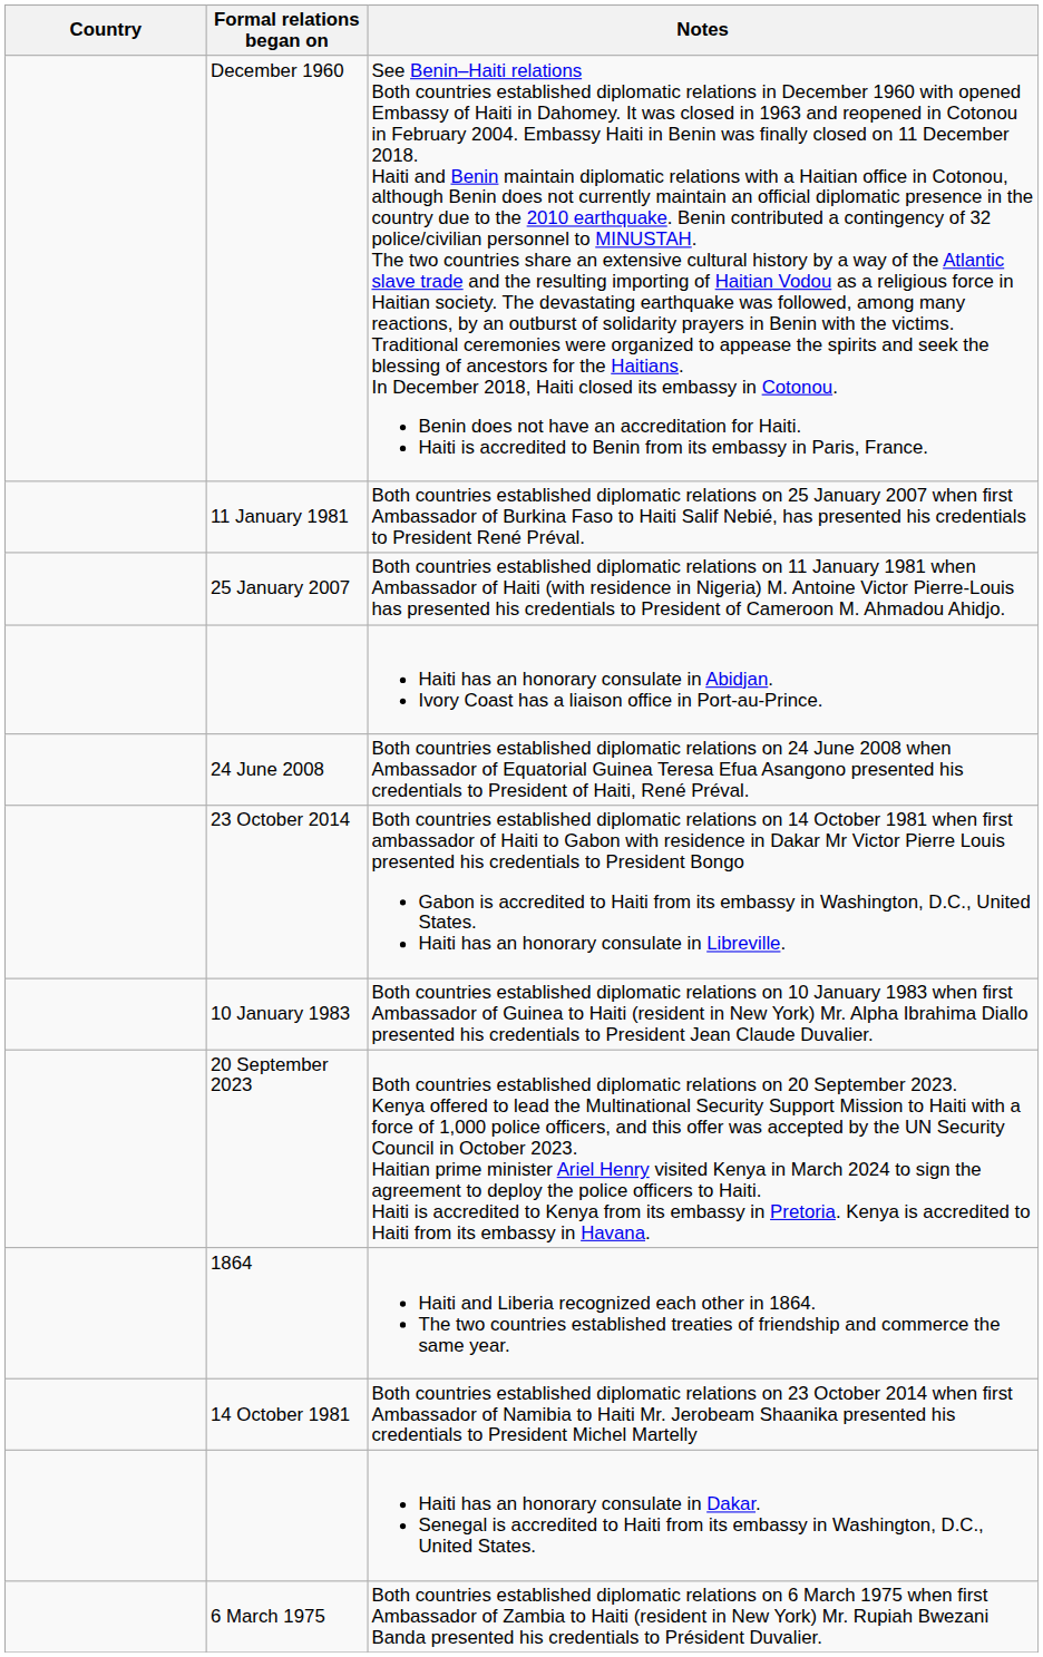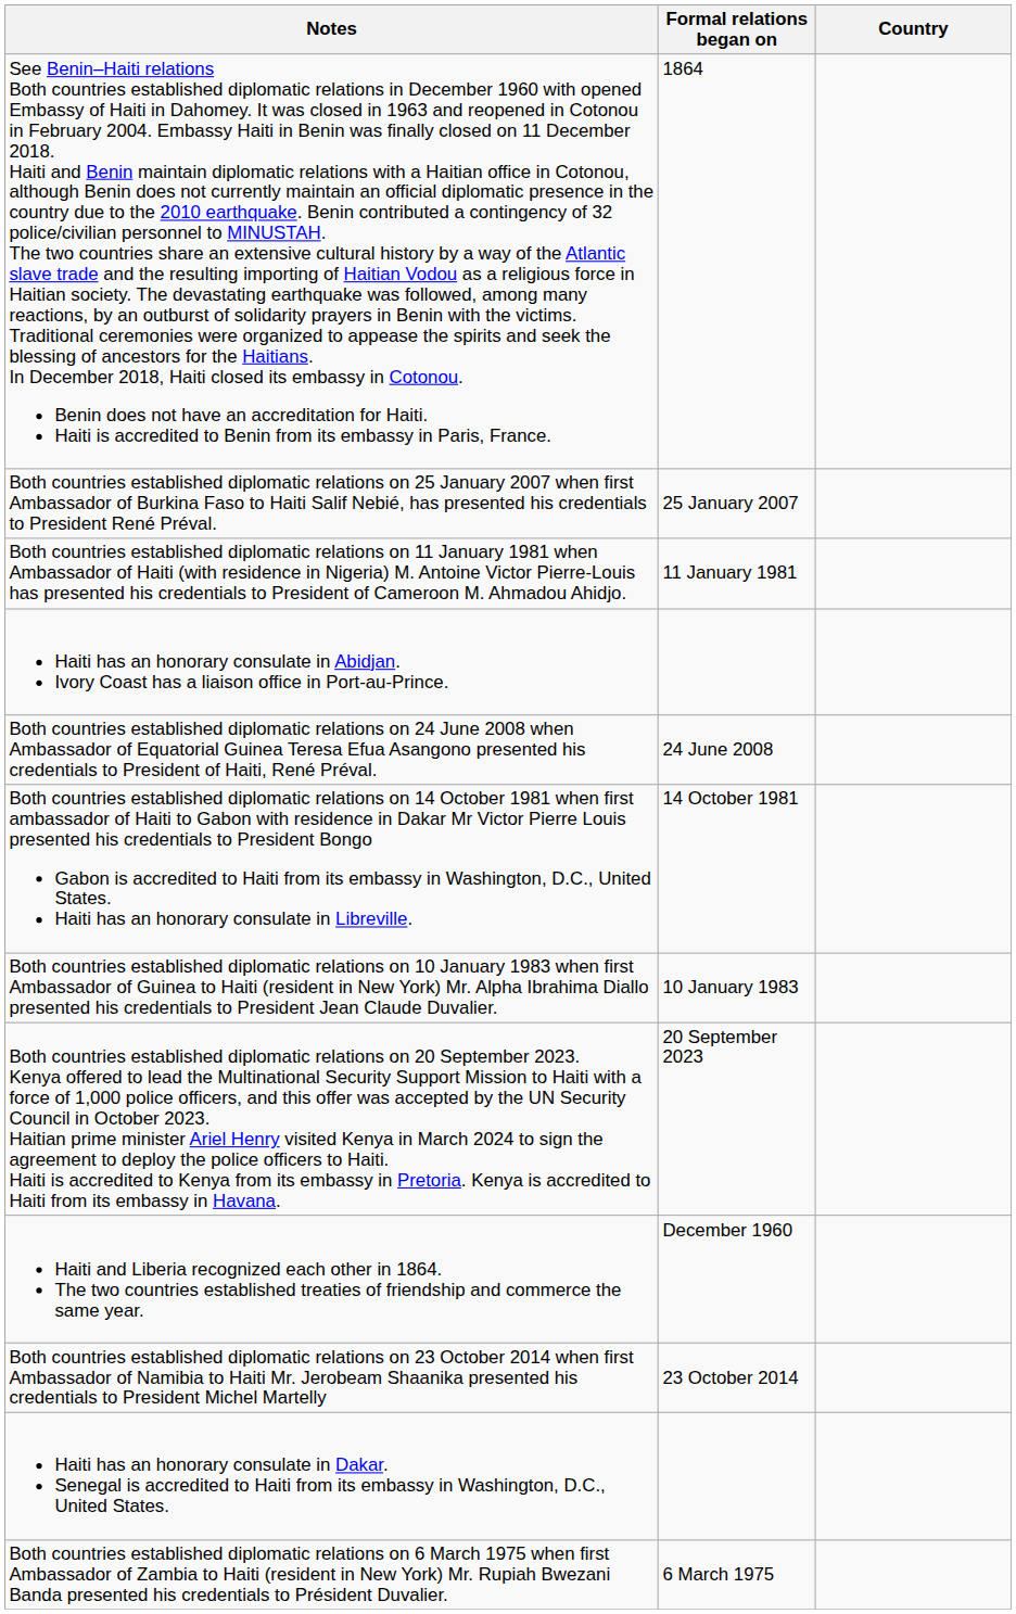columns swapped: Country <-> Notes
row 2 | Formal relations began on: December 1960 -> 1864
row 3 | Formal relations began on: 11 January 1981 -> 25 January 2007
row 4 | Formal relations began on: 25 January 2007 -> 11 January 1981
row 7 | Formal relations began on: 23 October 2014 -> 14 October 1981
row 10 | Formal relations began on: 1864 -> December 1960
row 11 | Formal relations began on: 14 October 1981 -> 23 October 2014
